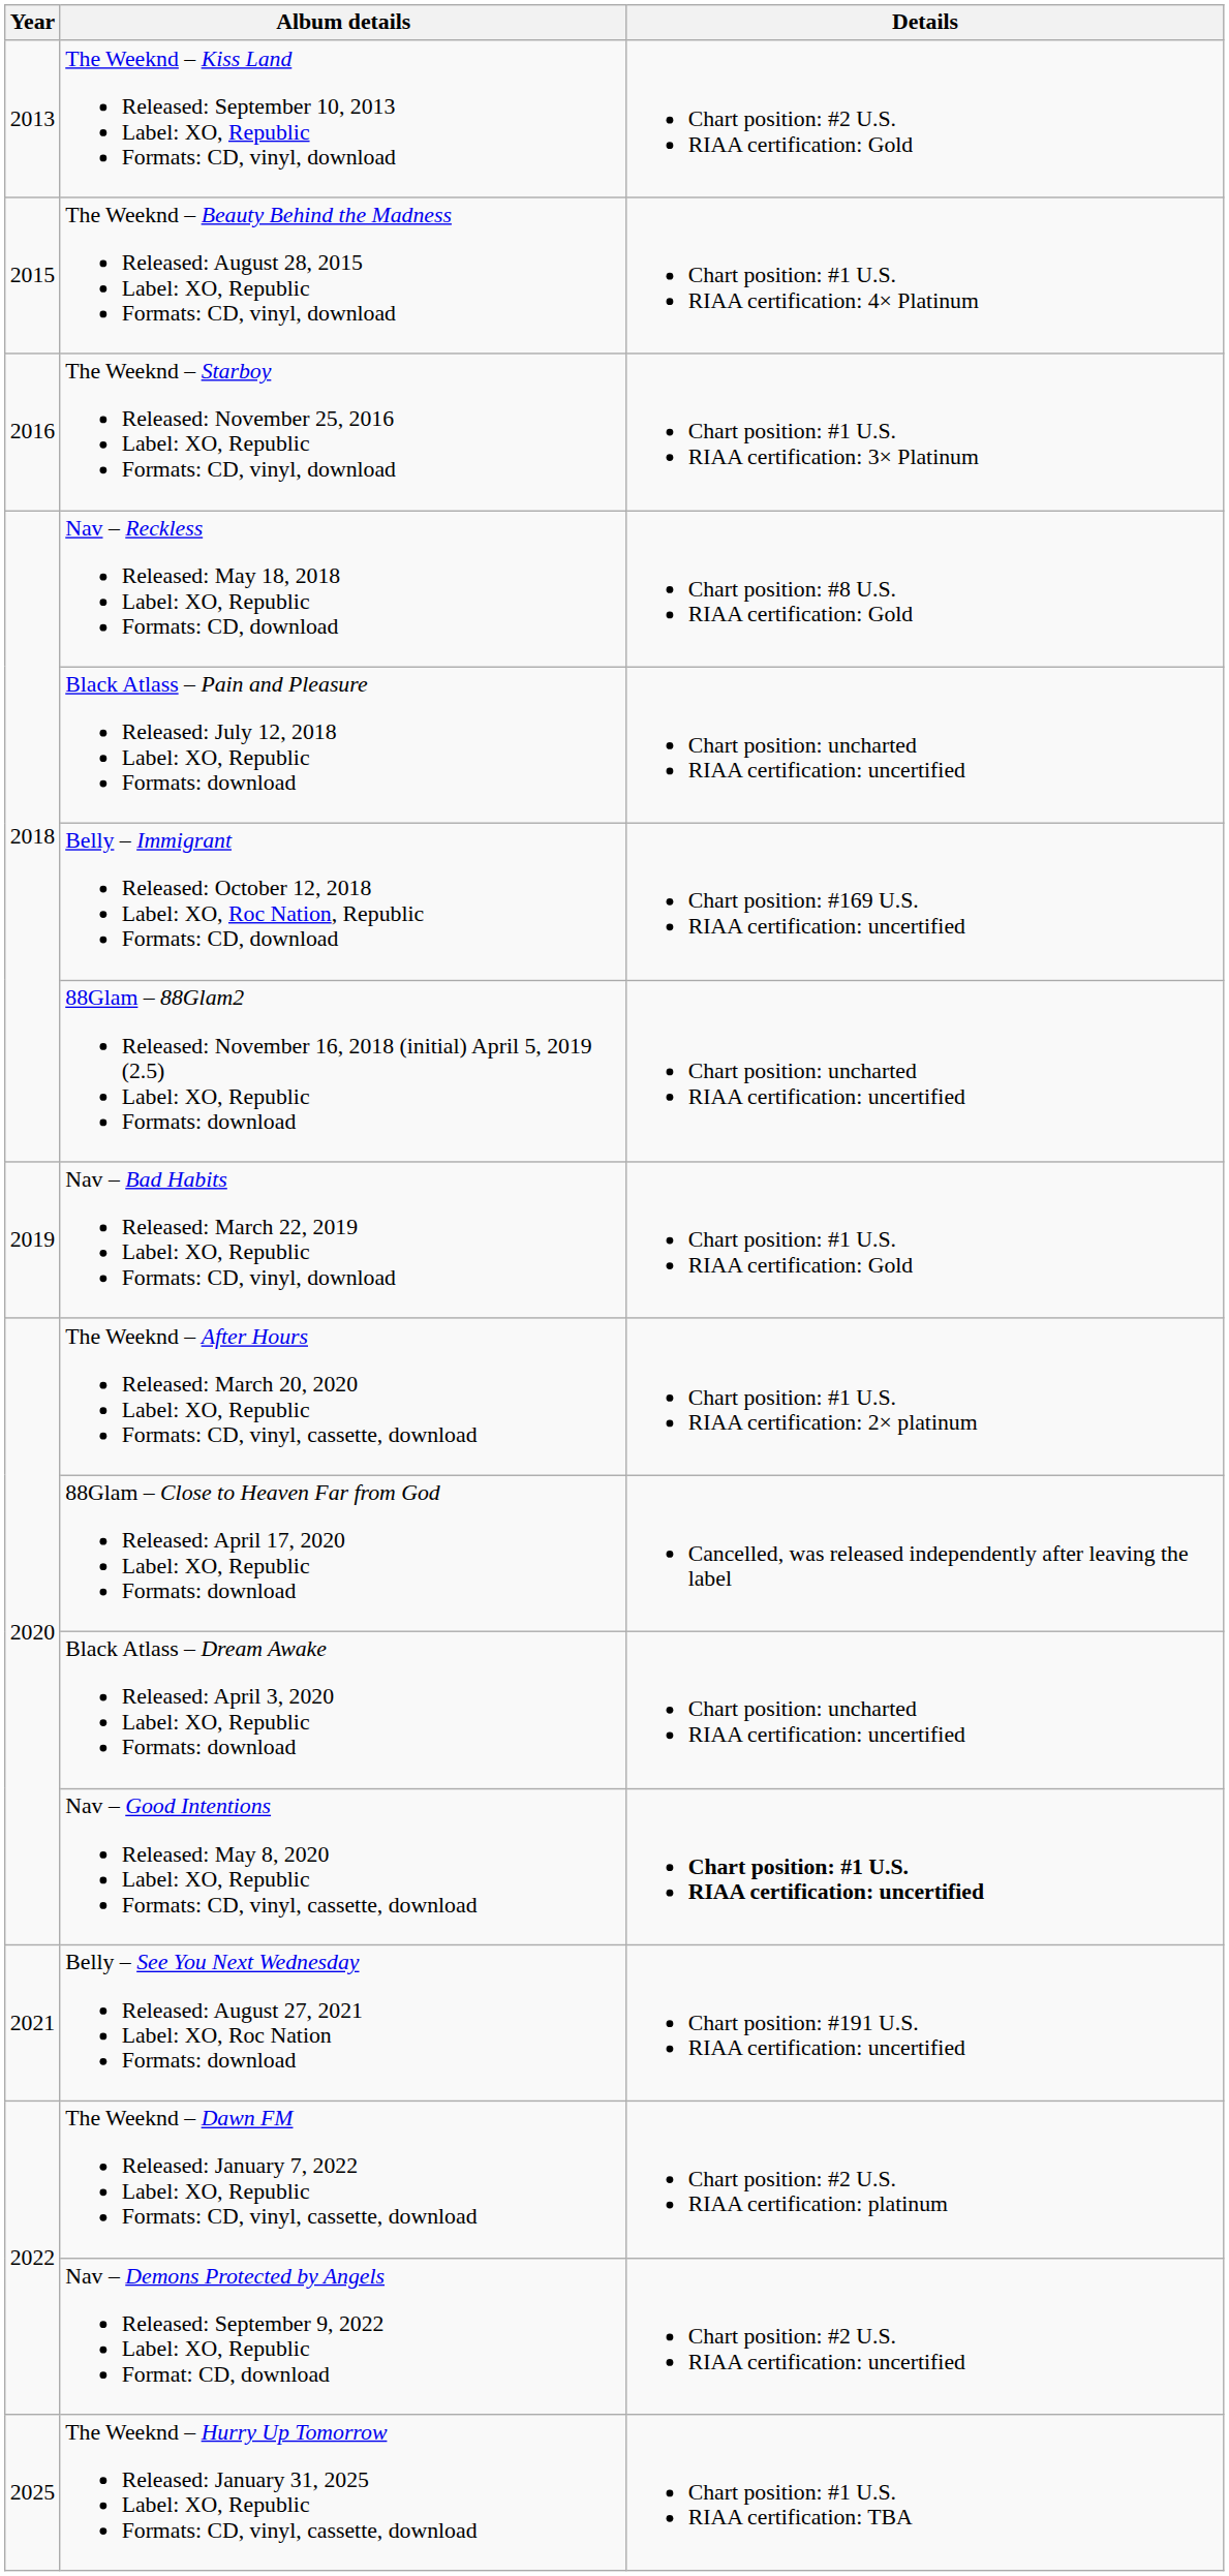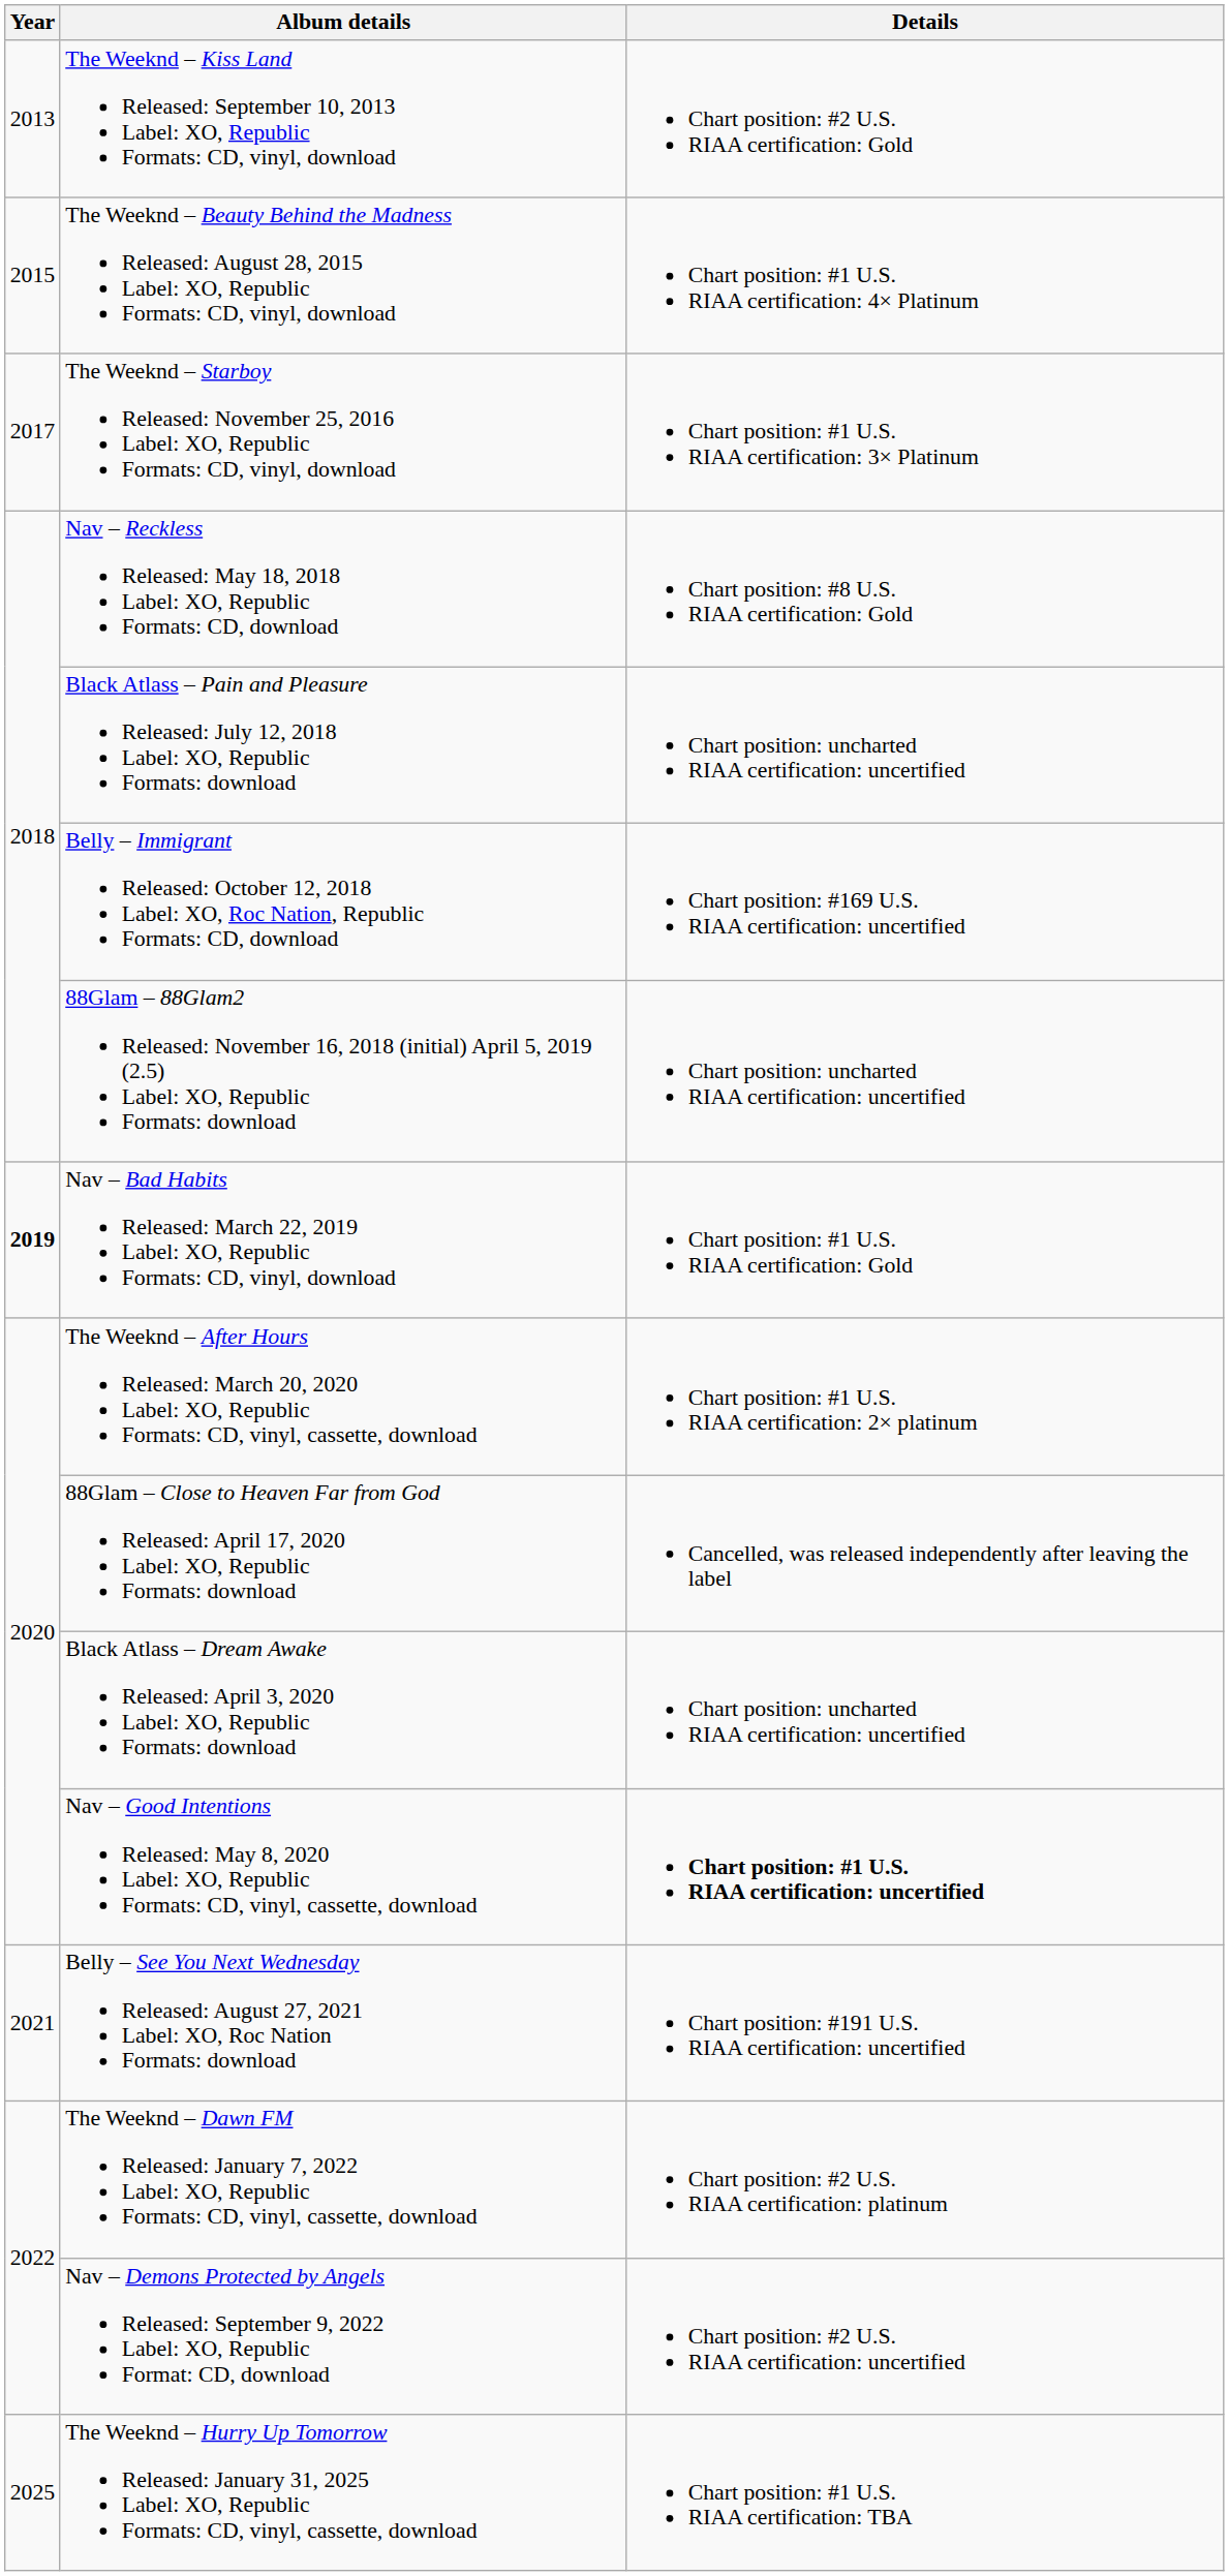row 4 | Year: 2016 -> 2017
row 9 | Year: normal -> bold
